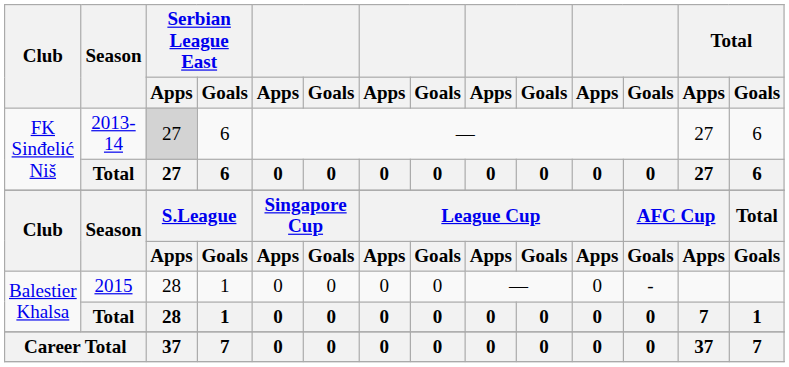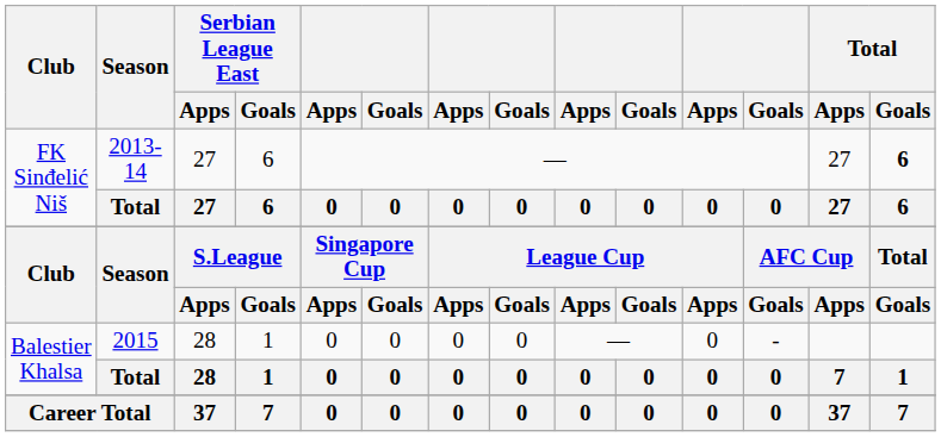FK Sinđelić Niš / 2013-14 | Serbian League East / Apps: lightgrey background -> no background
FK Sinđelić Niš / 2013-14 | Total / Goals: normal -> bold
